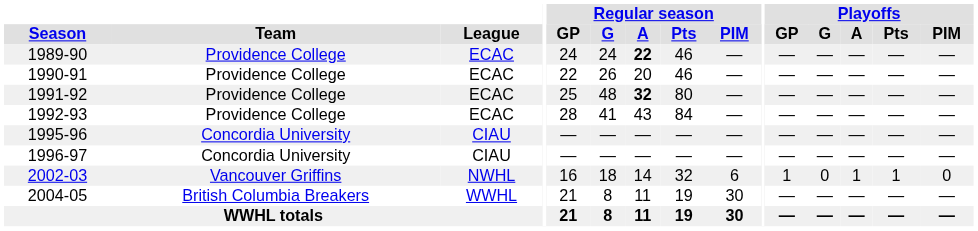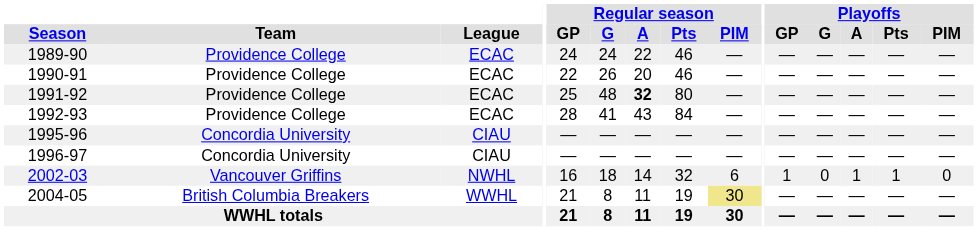1989-90 | Regular season / A: bold -> normal
2004-05 | Regular season / PIM: no background -> khaki background
